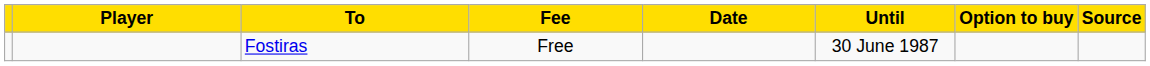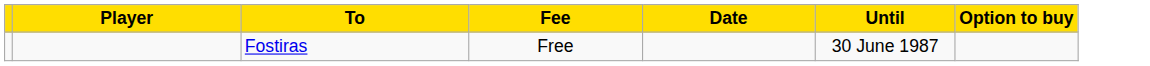- column: Source
